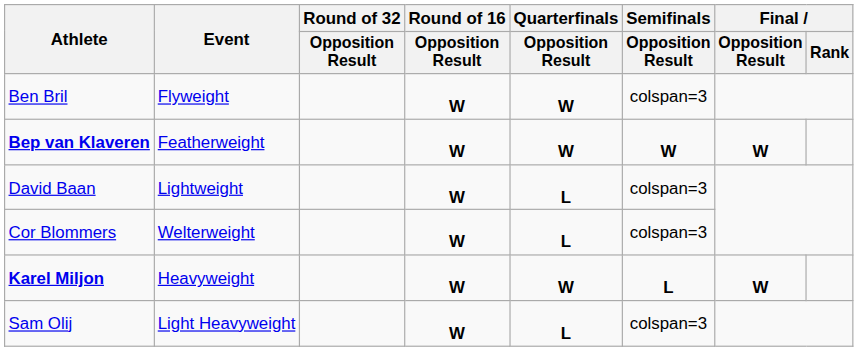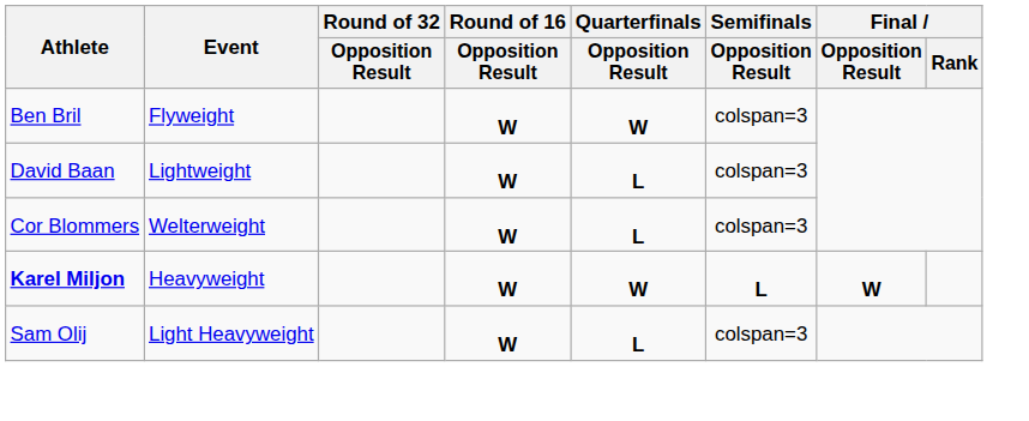- row: Bep van Klaveren | Featherweight | W | W | W | W
